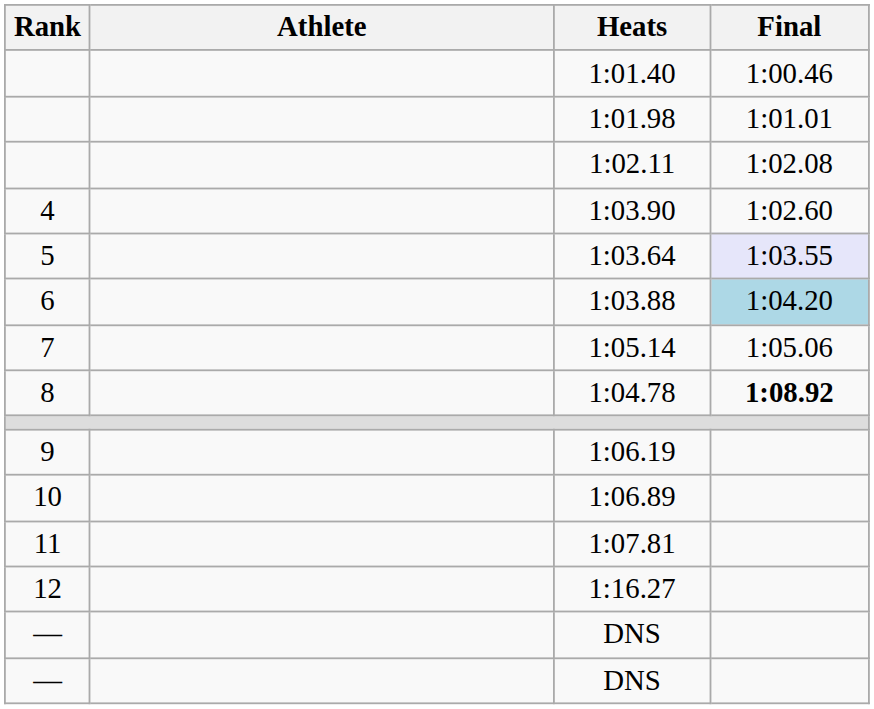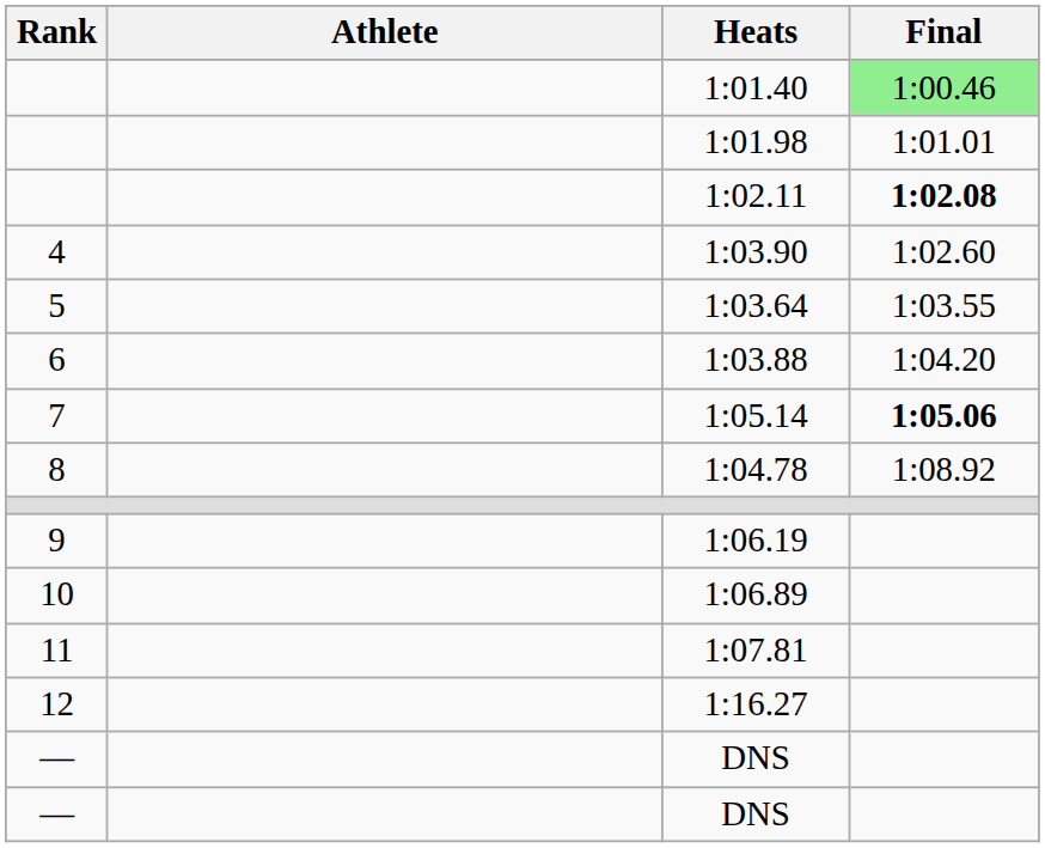1:01.40 | Final: no background -> lightgreen background
1:02.11 | Final: normal -> bold
1:03.64 | Final: lavender background -> no background
1:03.88 | Final: lightblue background -> no background
1:05.14 | Final: normal -> bold
1:04.78 | Final: bold -> normal
